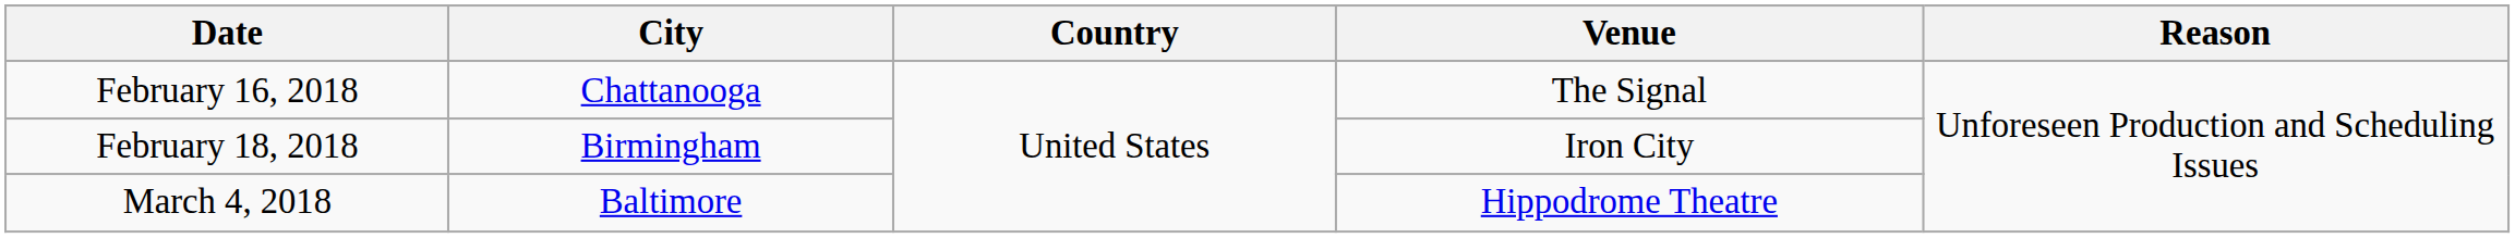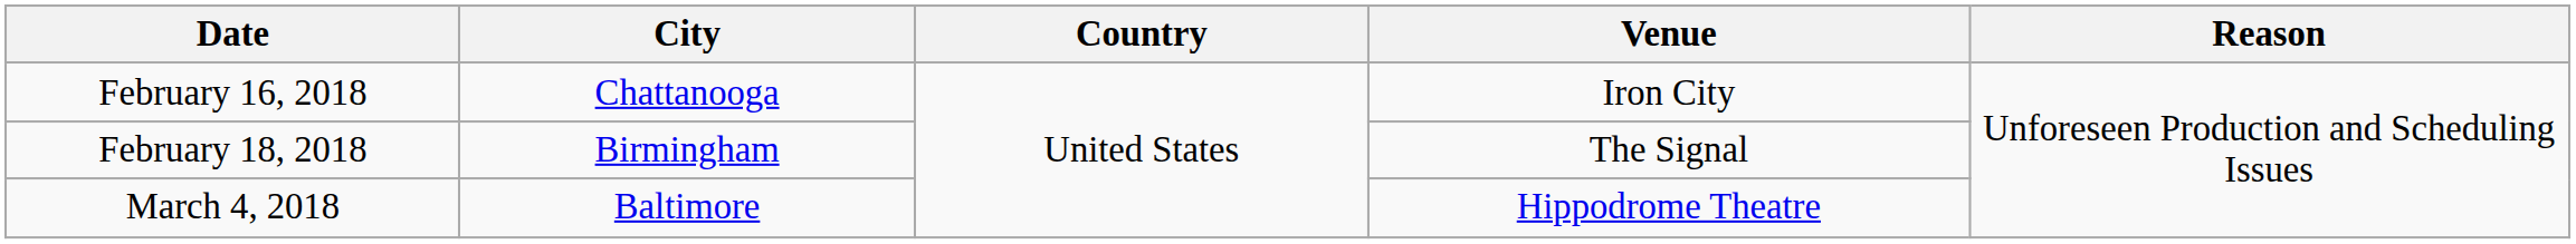February 16, 2018 | Venue: The Signal -> Iron City
February 18, 2018 | Venue: Iron City -> The Signal
